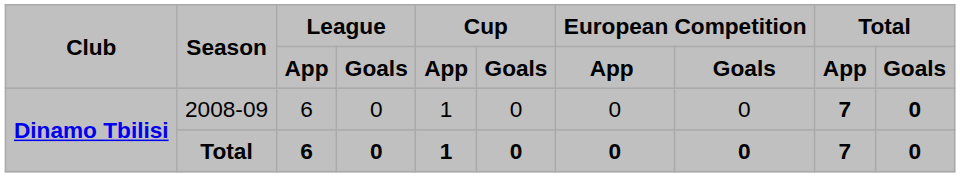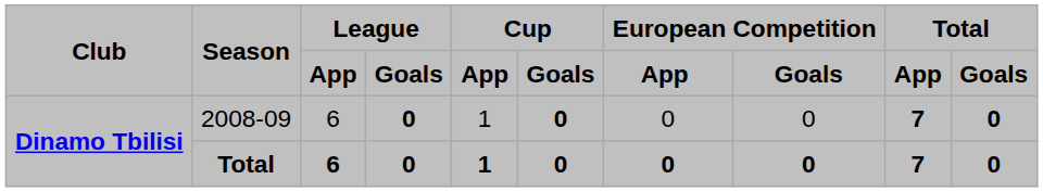Dinamo Tbilisi / 2008-09 | League / Goals: normal -> bold
Dinamo Tbilisi / 2008-09 | Cup / Goals: normal -> bold
